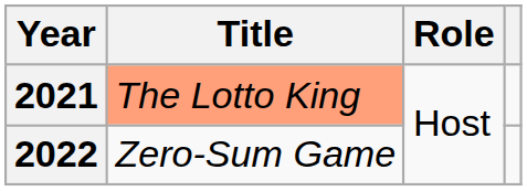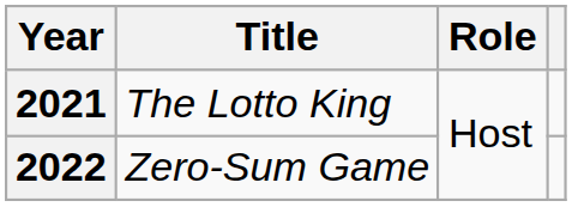2021 | Title: lightsalmon background -> no background
